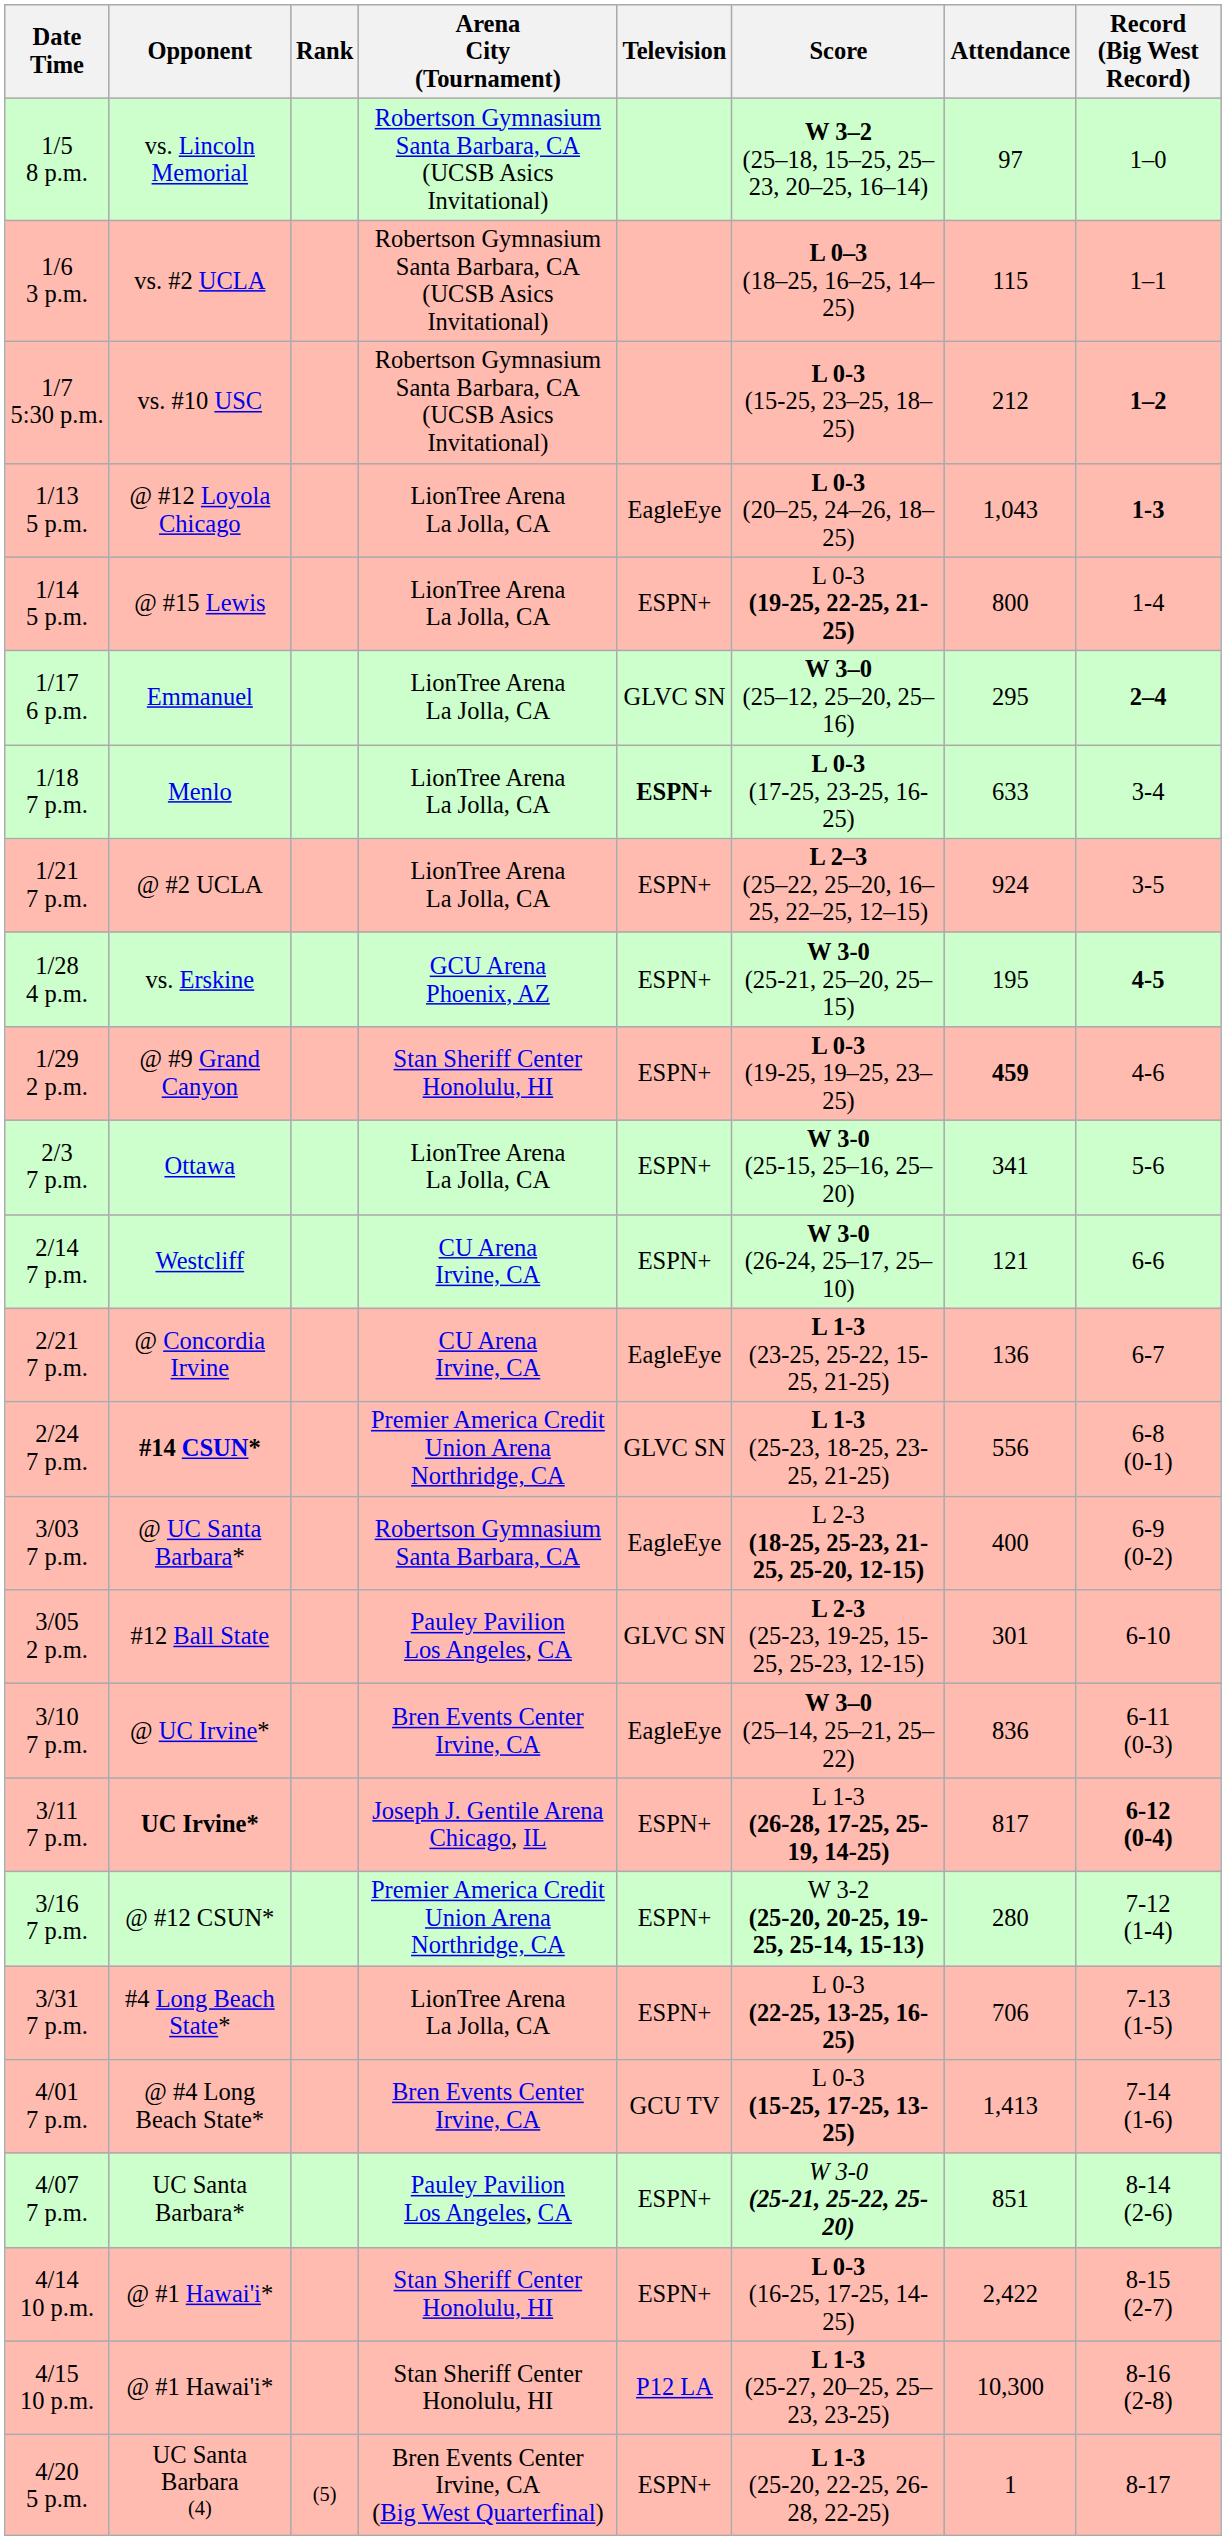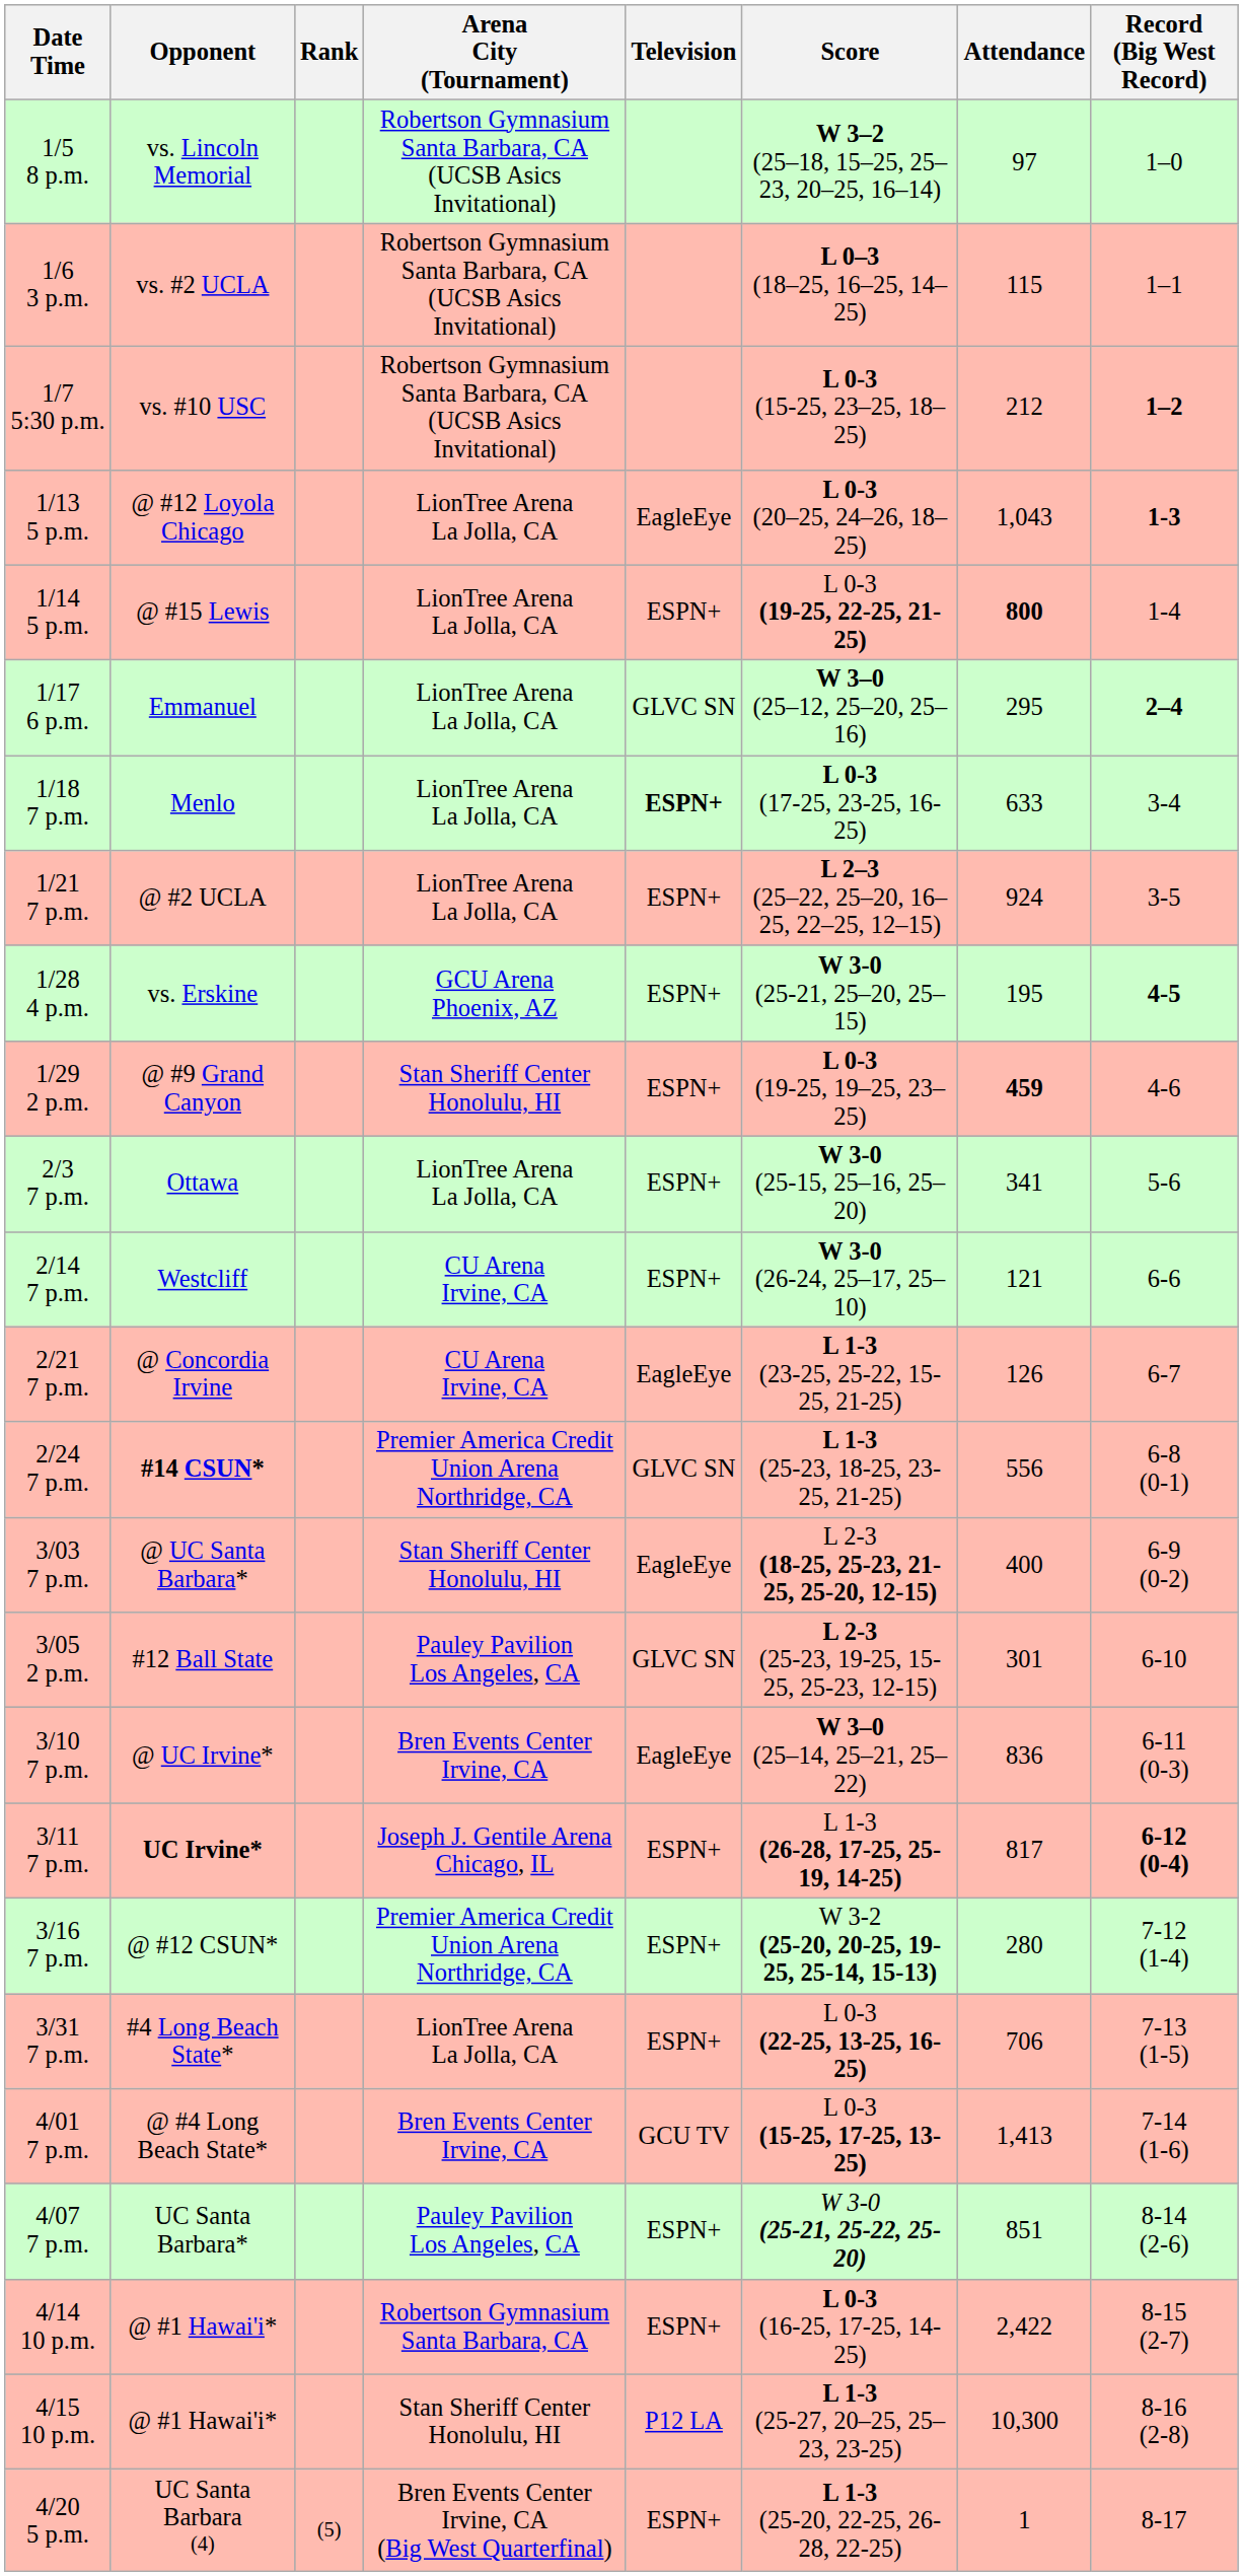1/14 5 p.m. | Attendance: normal -> bold
2/21 7 p.m. | Attendance: 136 -> 126
3/03 7 p.m. | Arena City (Tournament): Robertson Gymnasium Santa Barbara, CA -> Stan Sheriff Center Honolulu, HI
4/14 10 p.m. | Arena City (Tournament): Stan Sheriff Center Honolulu, HI -> Robertson Gymnasium Santa Barbara, CA
